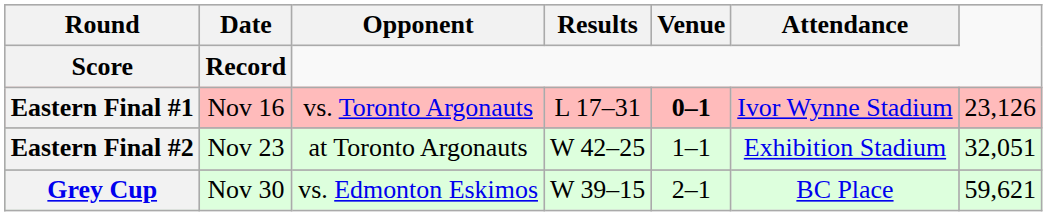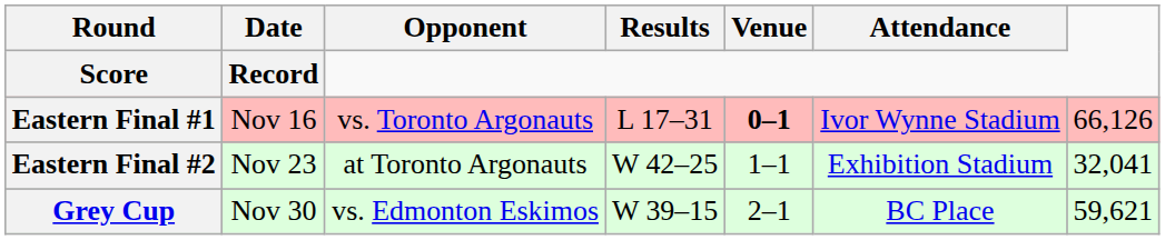Eastern Final #1 | column 7: 23,126 -> 66,126
Eastern Final #2 | column 7: 32,051 -> 32,041
